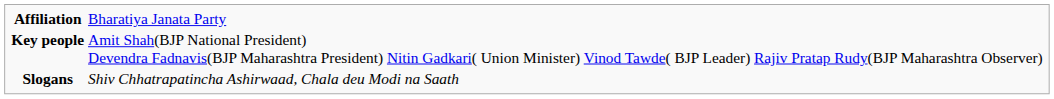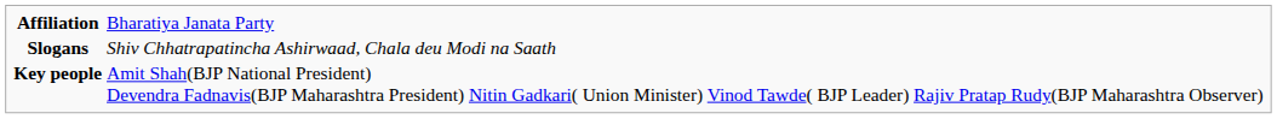rows swapped: Key people <-> Slogans
